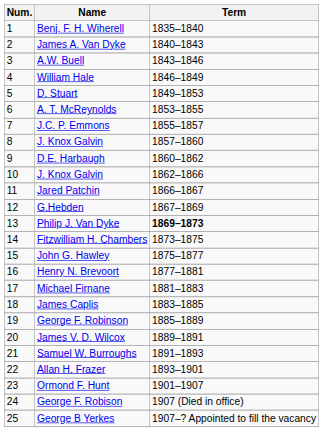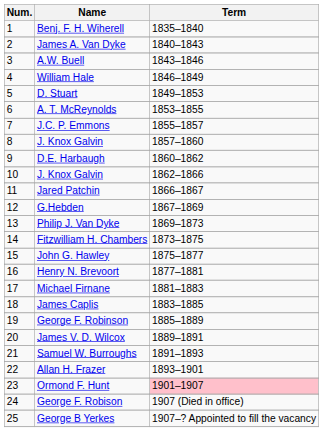Philip J. Van Dyke | Term: bold -> normal
Ormond F. Hunt | Term: no background -> pink background
